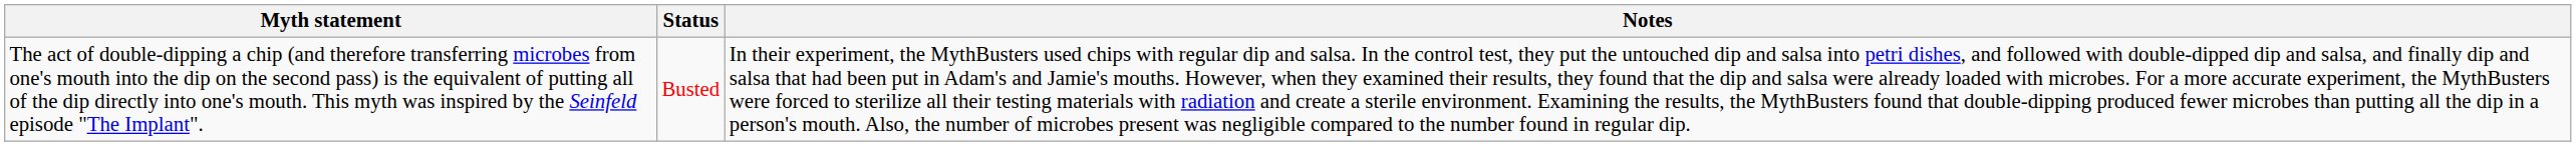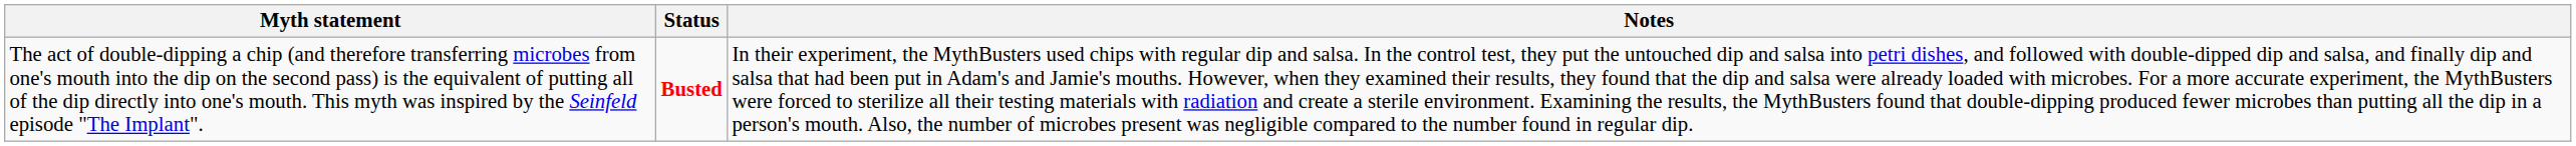row 2 | Status: normal -> bold
